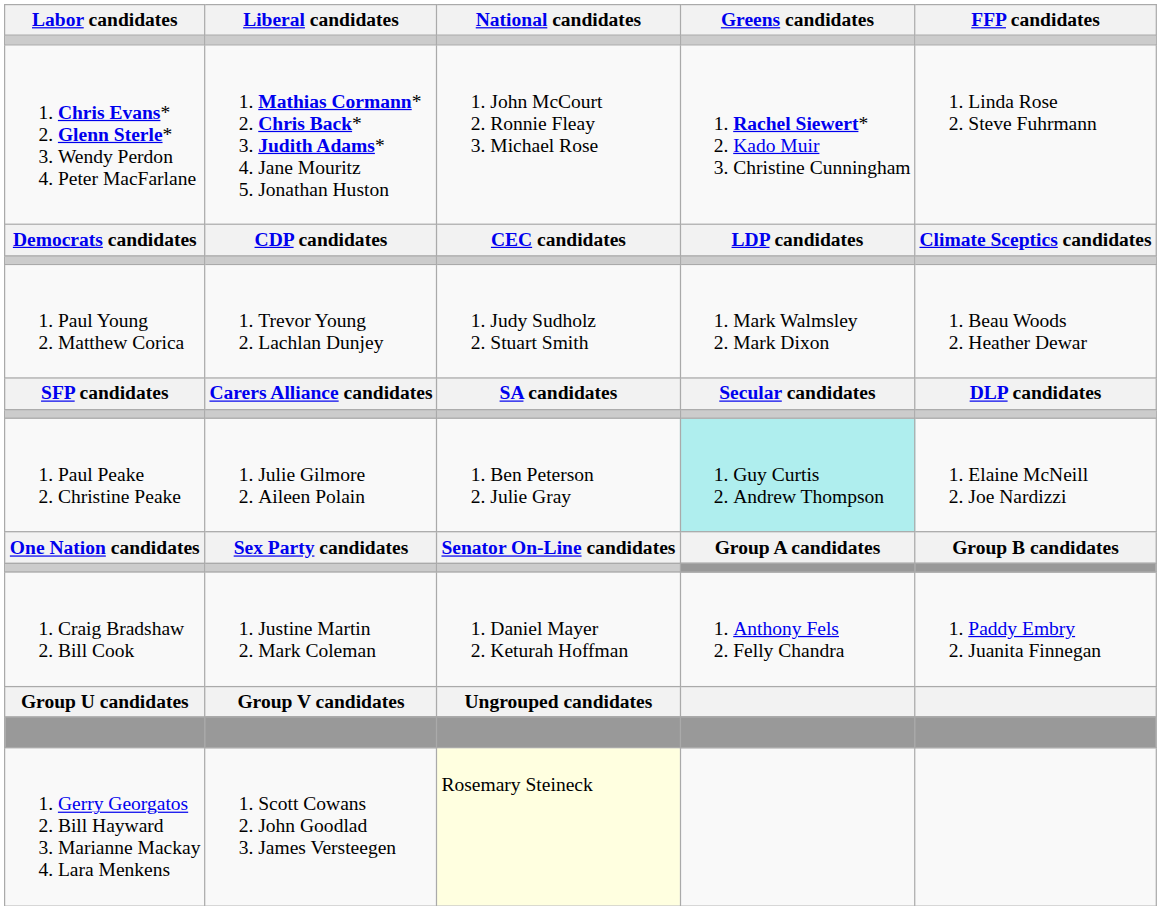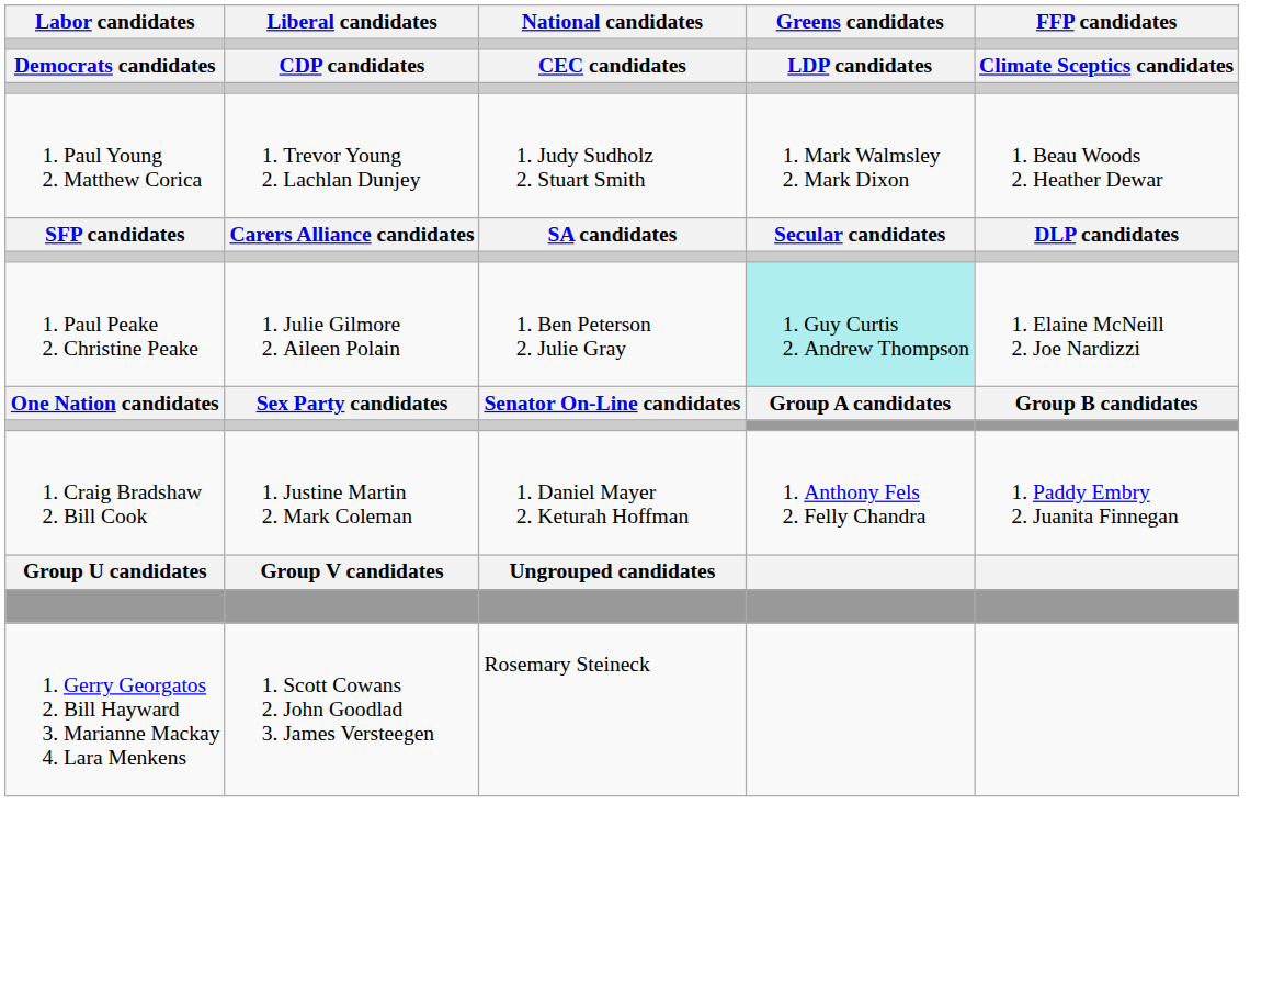- row: Chris Evans* Glenn Sterle* Wendy Perdon Peter MacFarlane | Mathias Cormann* Chris Back* Judith Adams* Jane Mouritz Jonathan Huston | John McCourt Ronnie Fleay Michael Rose | Rachel Siewert* Kado Muir Christine Cunningham | Linda Rose Steve Fuhrmann
Gerry Georgatos Bill Hayward Marianne Mackay Lara Menkens | National candidates: lightyellow background -> no background
